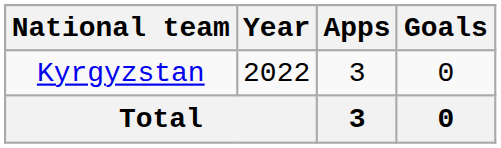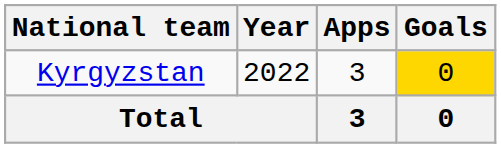Kyrgyzstan | Goals: no background -> gold background
